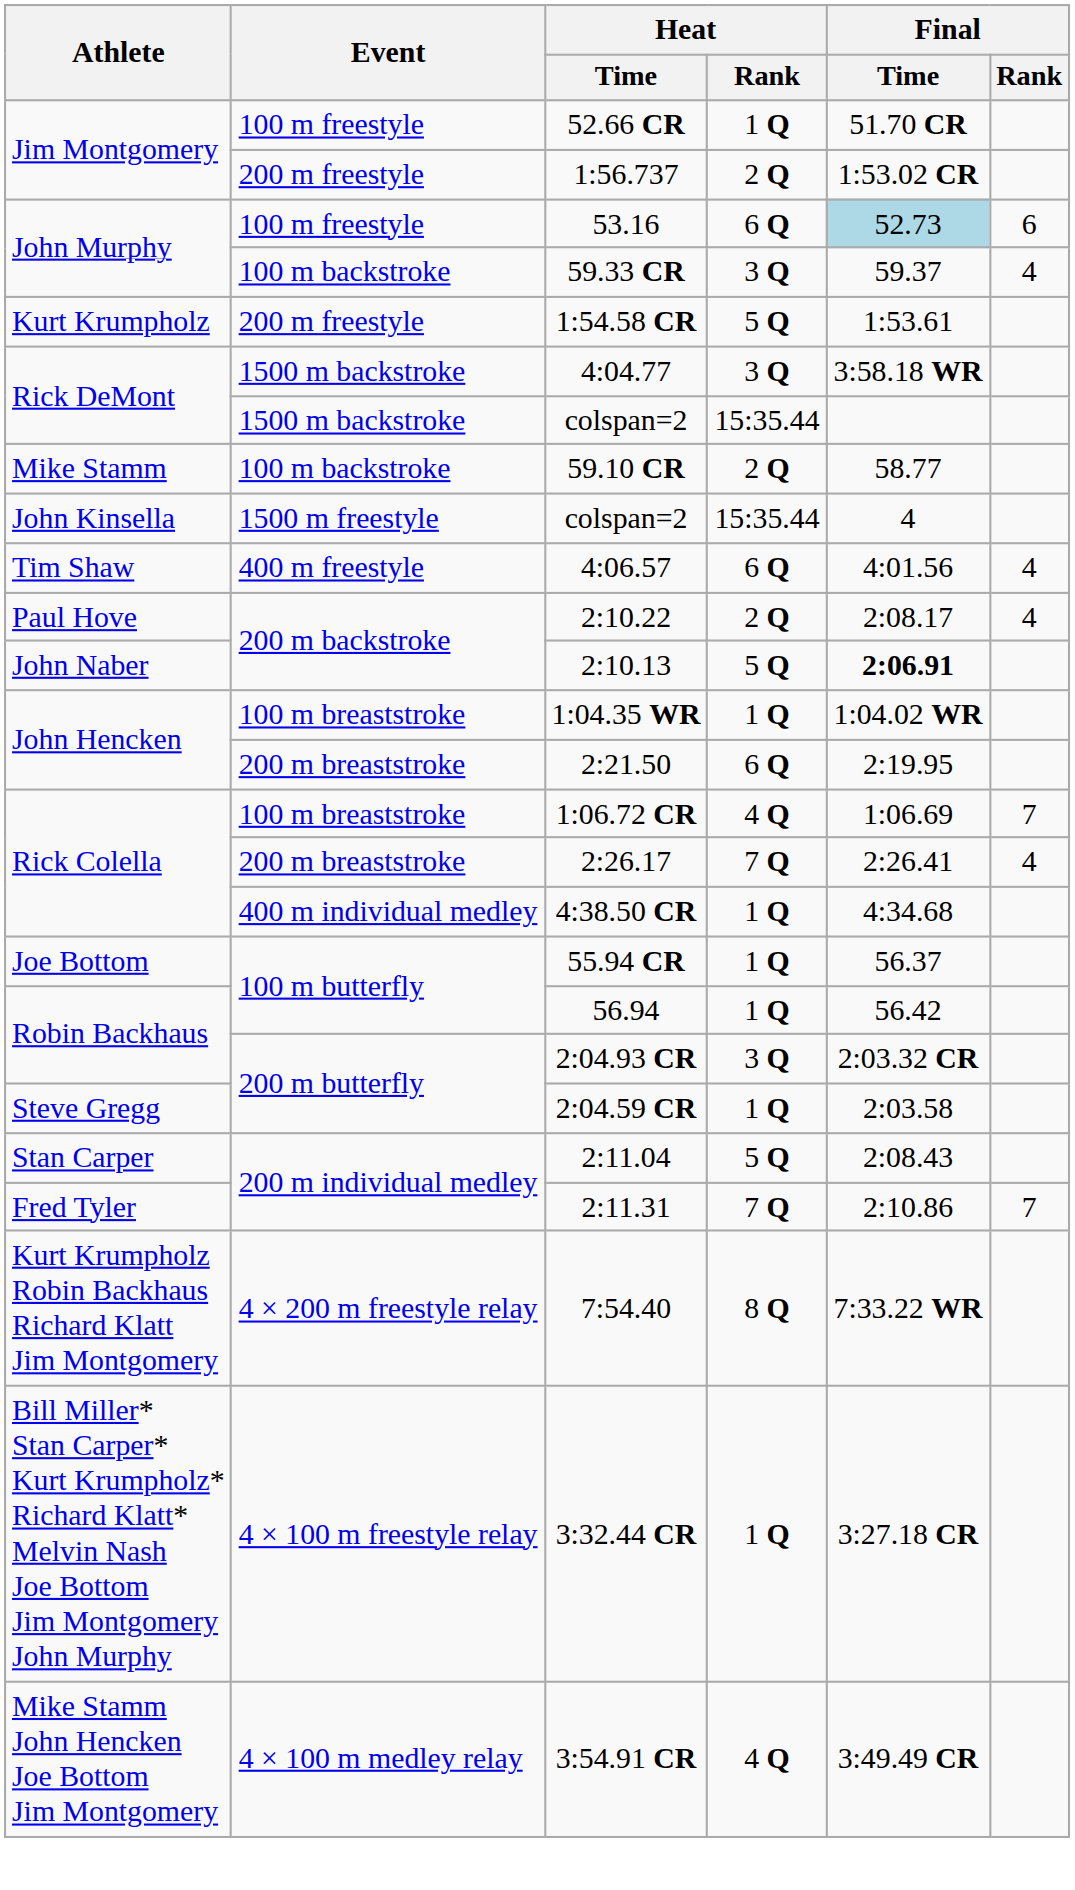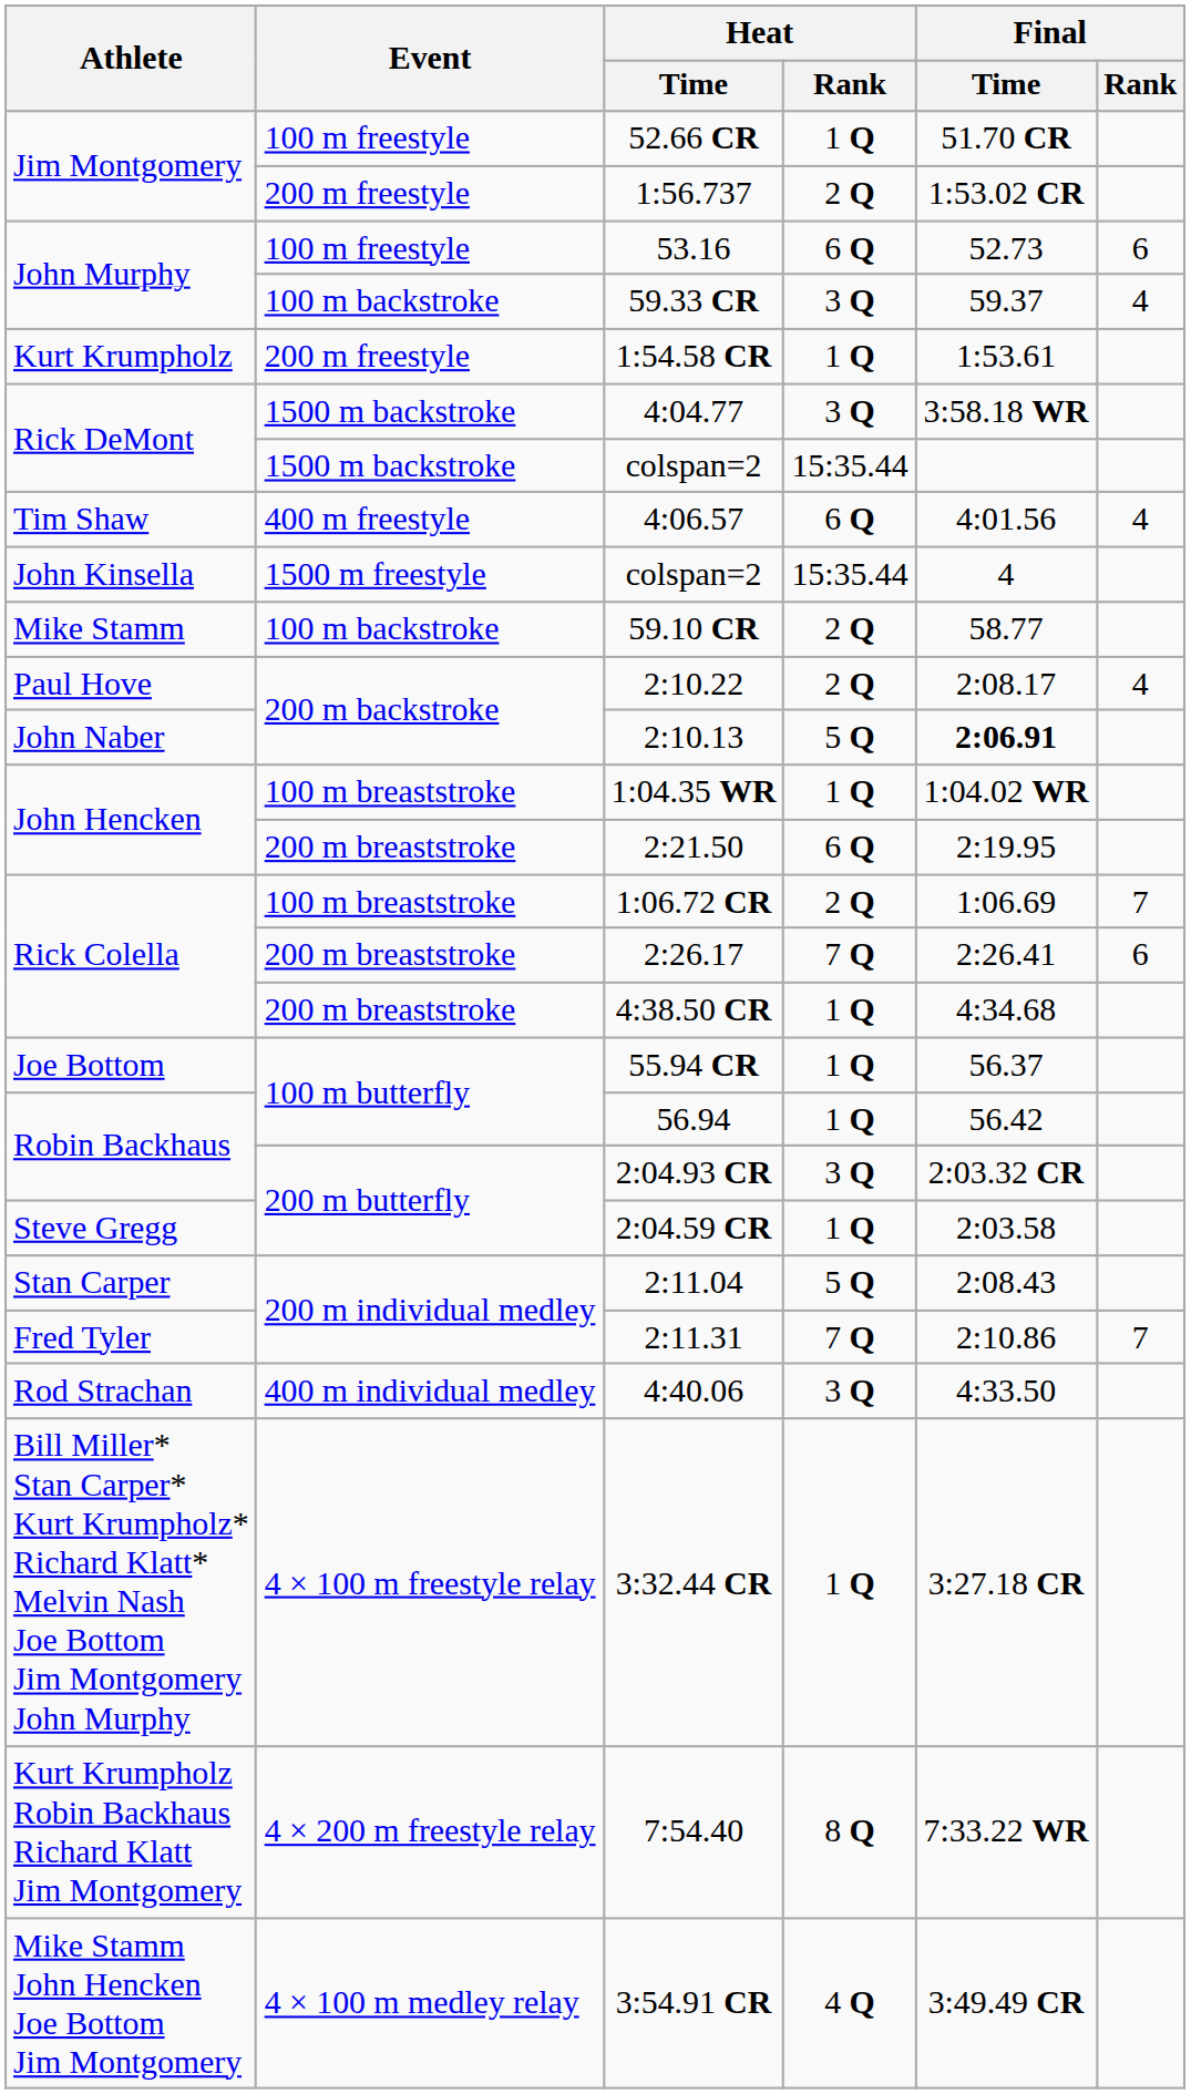53.16 | Final / Time: lightblue background -> no background
1:54.58 CR | Heat / Rank: 5 Q -> 1 Q
rows swapped: 4:06.57 <-> 59.10 CR
1:06.72 CR | Heat / Rank: 4 Q -> 2 Q
2:26.17 | Final / Rank: 4 -> 6
4:38.50 CR | Event: 400 m individual medley -> 200 m breaststroke
+ row: Rod Strachan | 400 m individual medley | 4:40.06 | 3 Q | 4:33.50
rows swapped: 3:32.44 CR <-> 7:54.40
